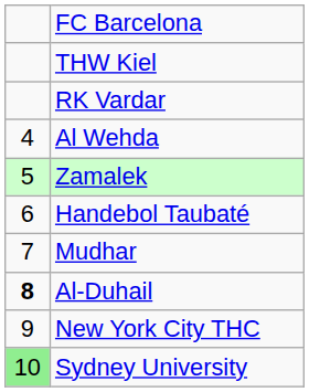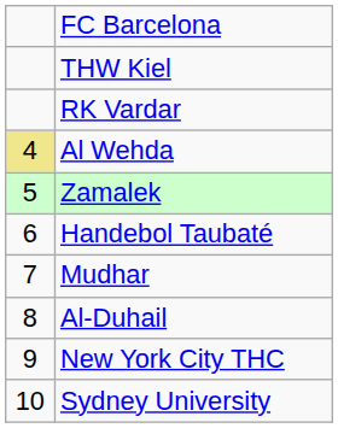Al Wehda | column 1: no background -> khaki background
Al-Duhail | column 1: bold -> normal
Sydney University | column 1: lightgreen background -> no background
